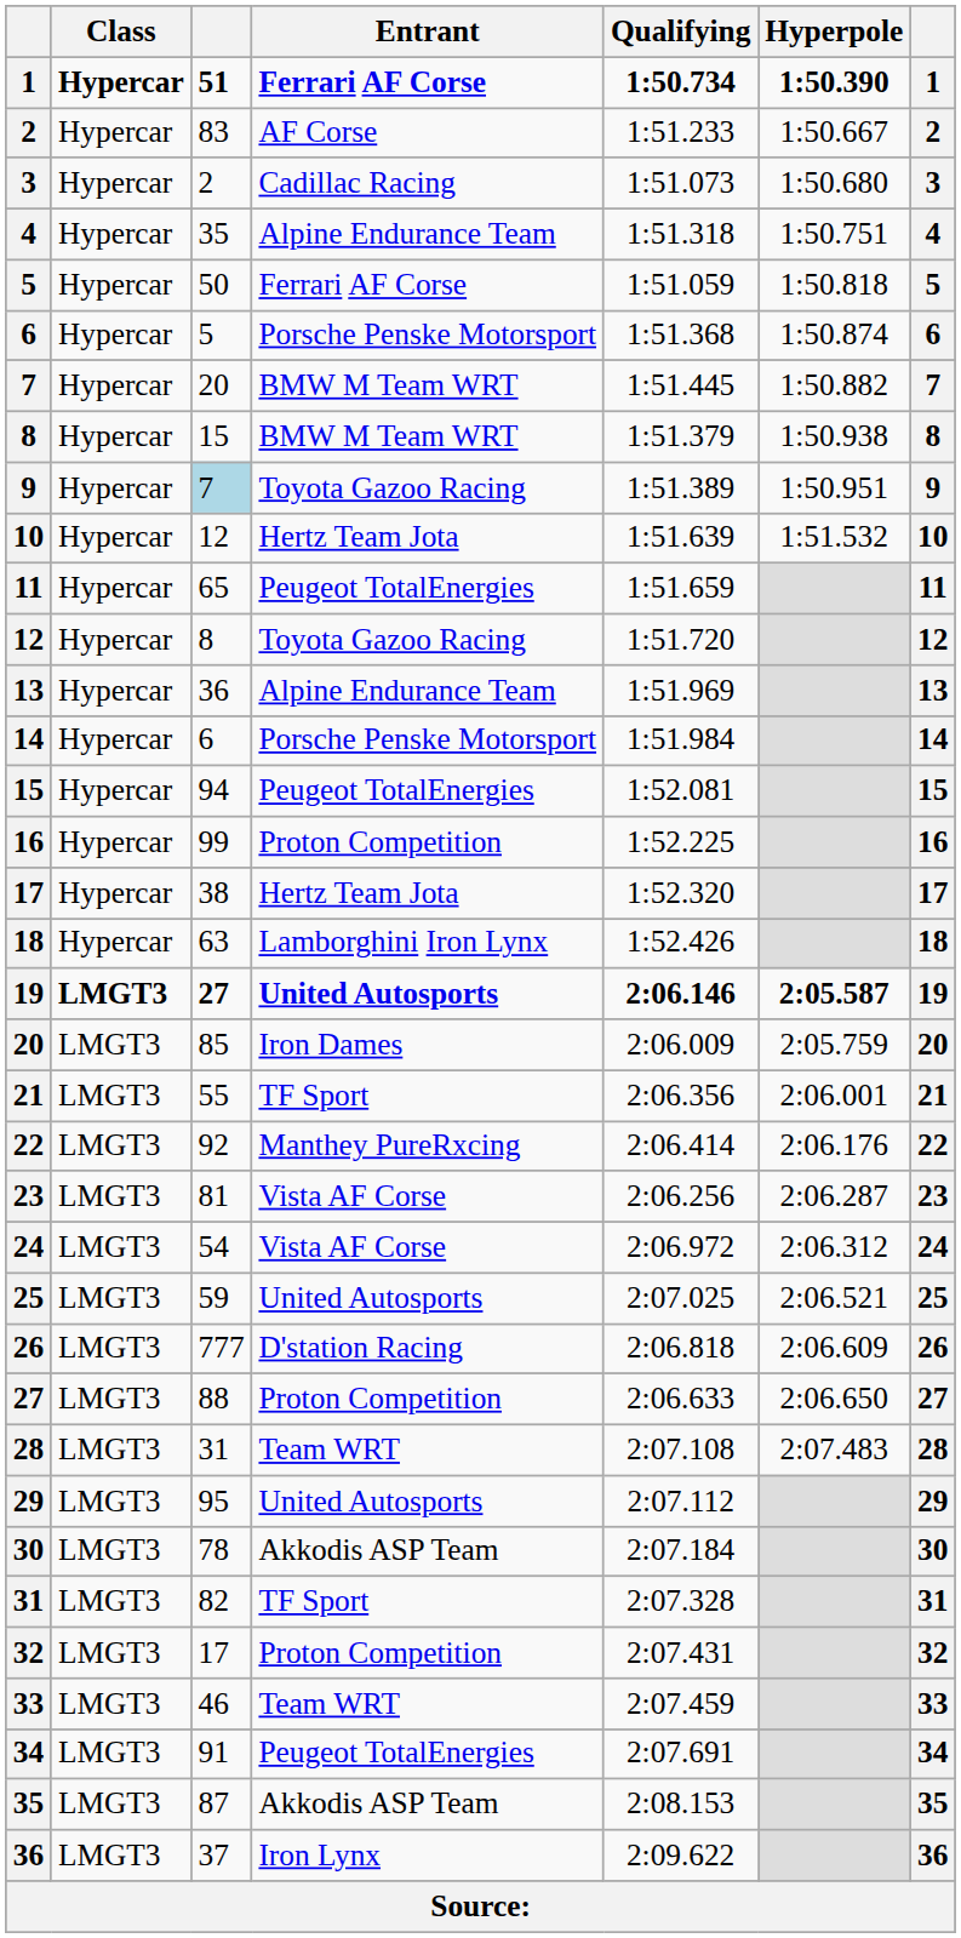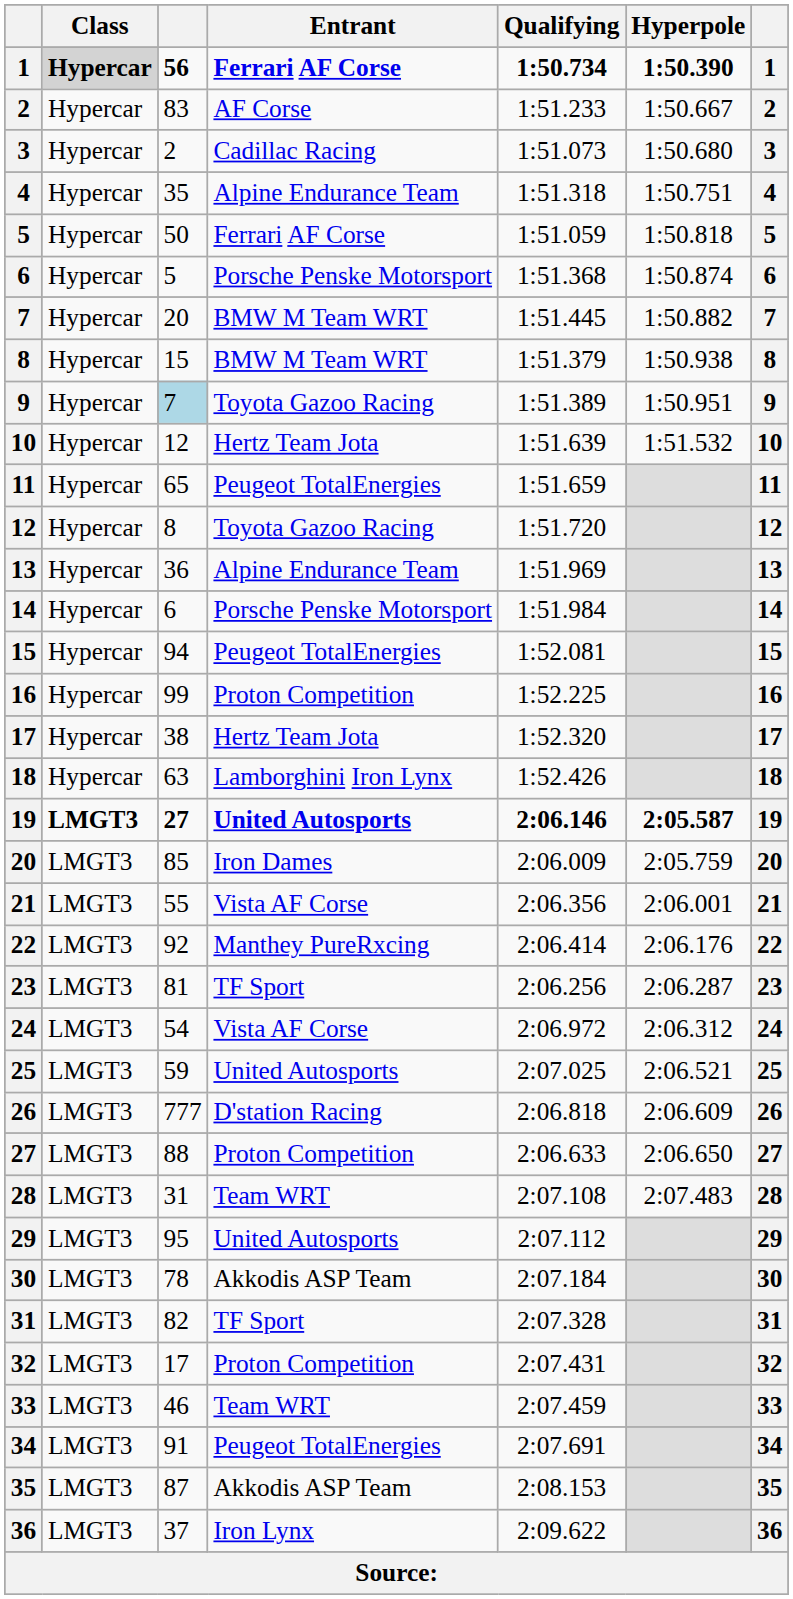row 2 | Class: no background -> lightgrey background
row 2 | column 3: 51 -> 56
row 22 | Entrant: TF Sport -> Vista AF Corse
row 24 | Entrant: Vista AF Corse -> TF Sport
